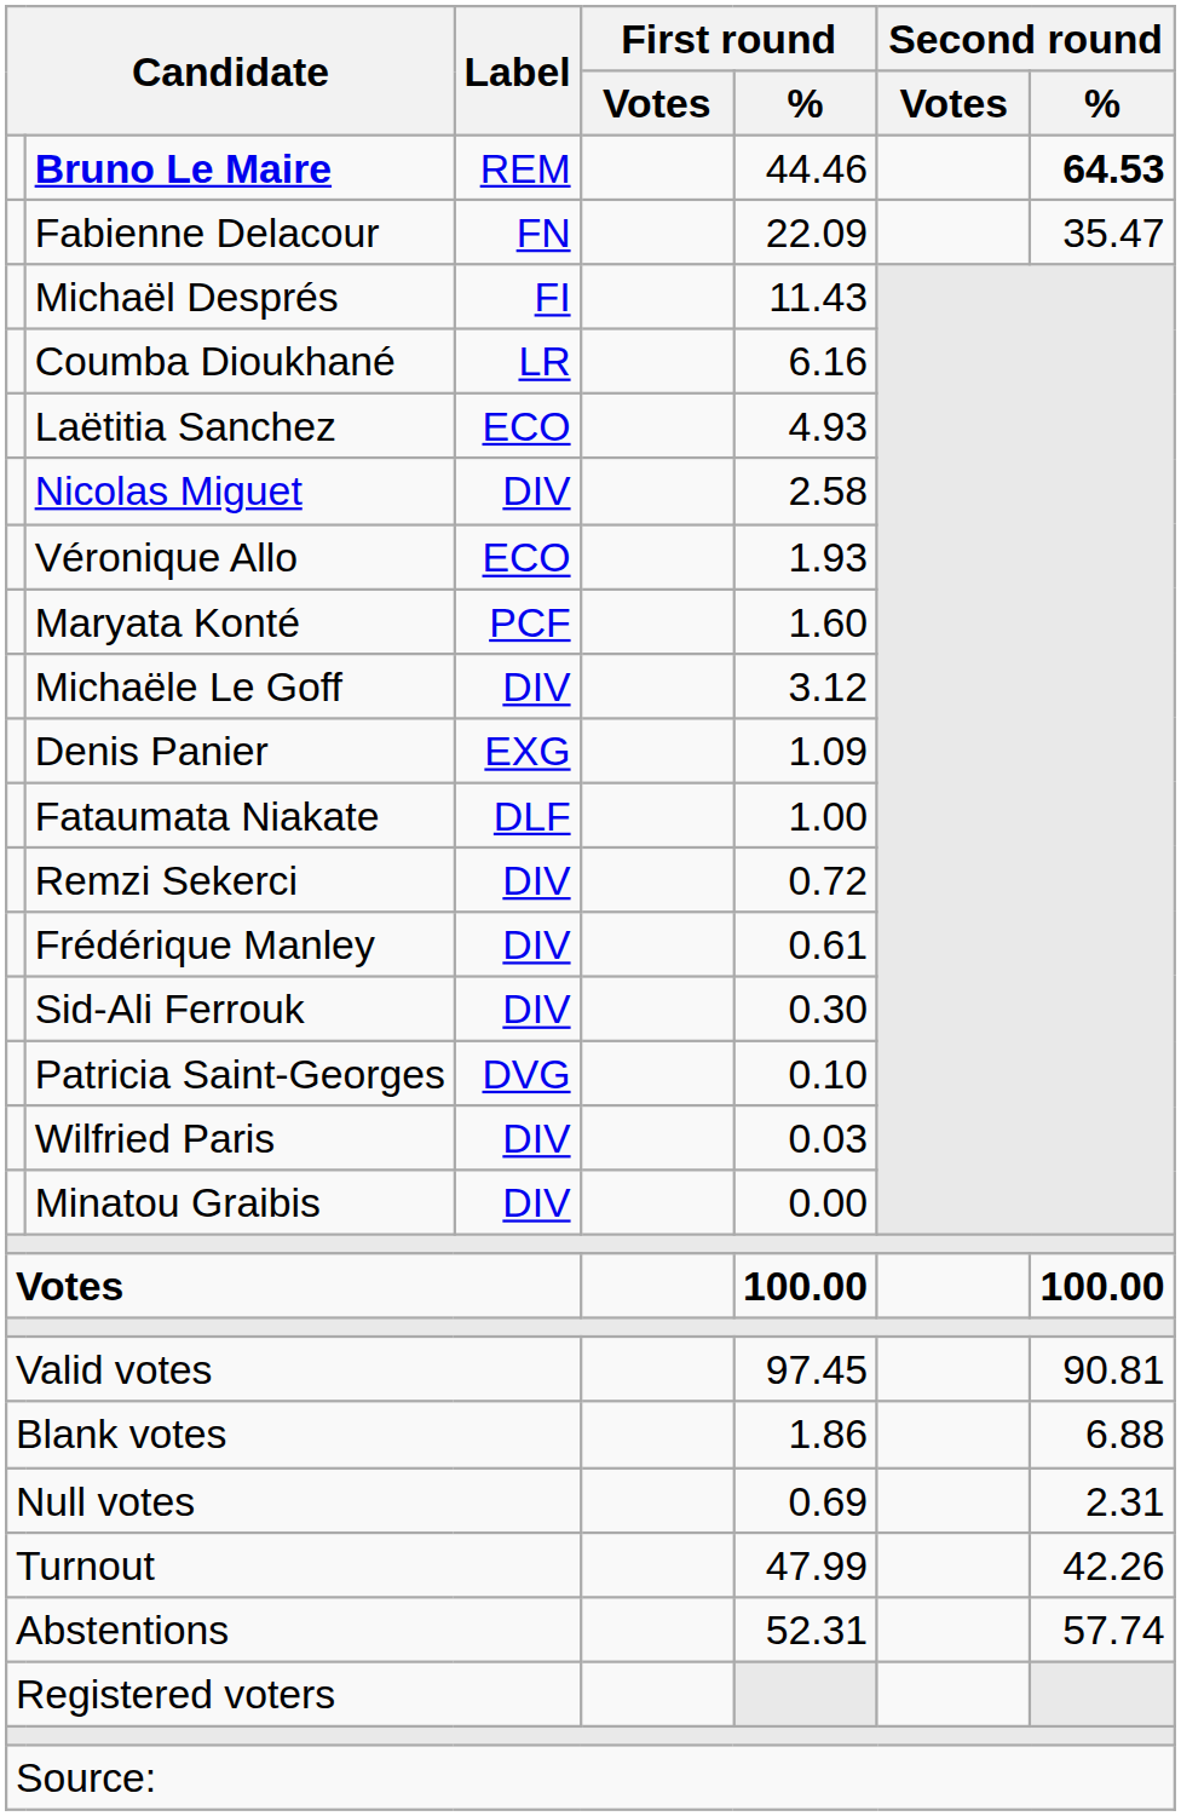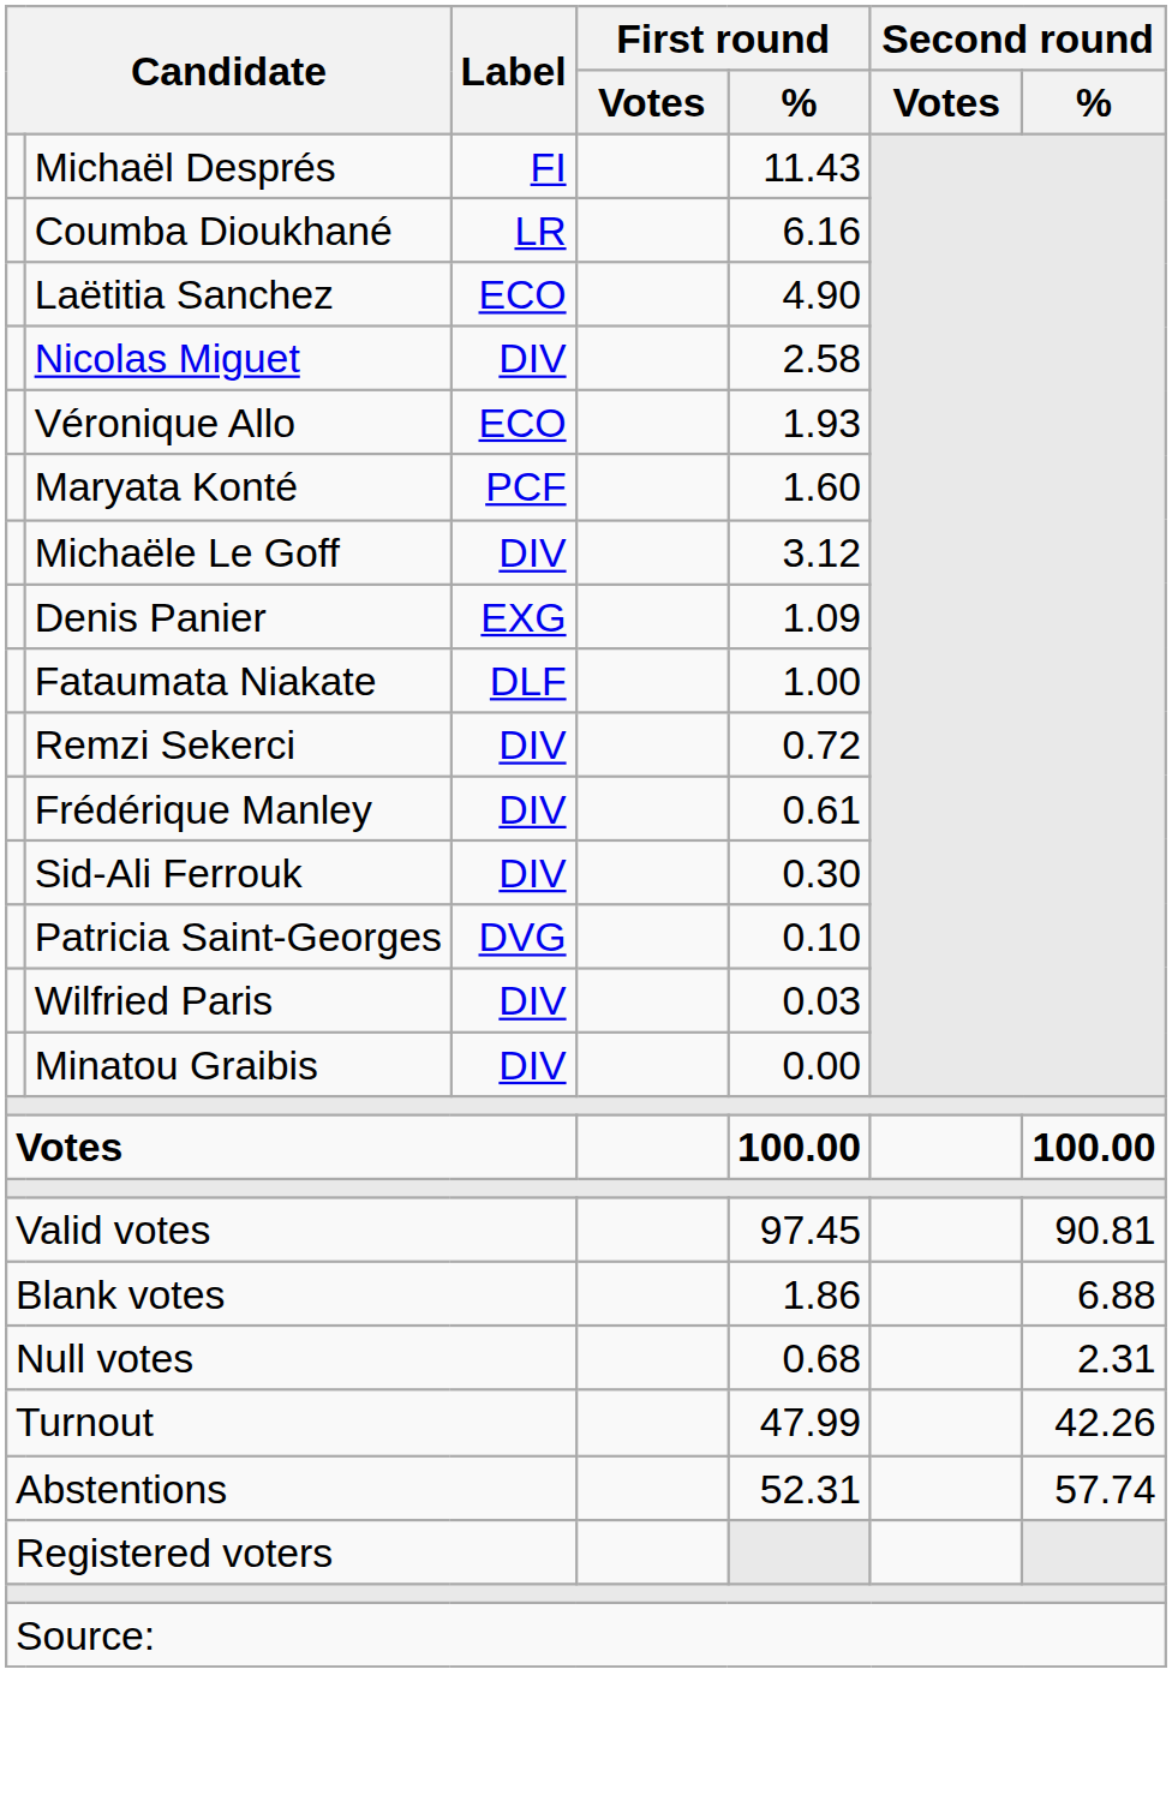- row: Bruno Le Maire | REM | 44.46 | 64.53
- row: Fabienne Delacour | FN | 22.09 | 35.47
Laëtitia Sanchez | First round / %: 4.93 -> 4.90
Null votes | First round / %: 0.69 -> 0.68
